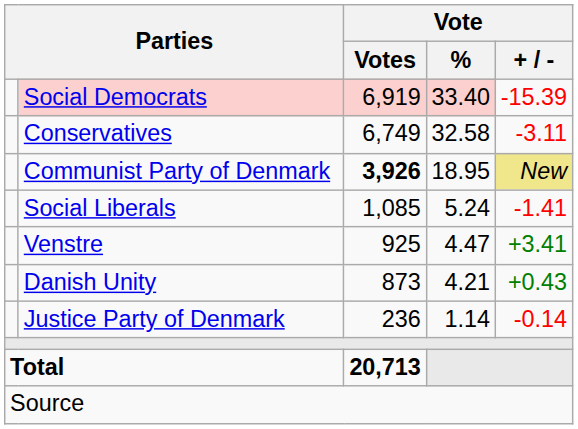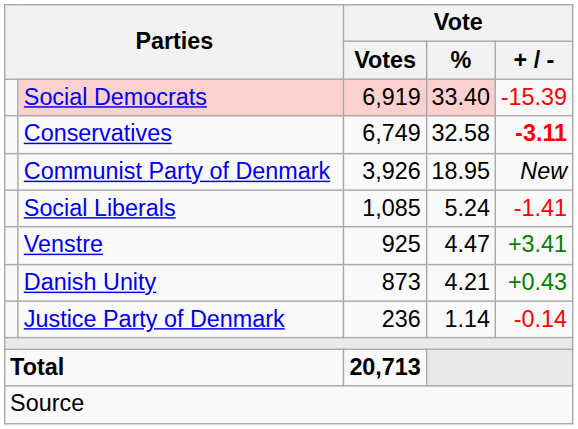Conservatives | Vote / + / -: normal -> bold
Communist Party of Denmark | Vote / Votes: bold -> normal
Communist Party of Denmark | Vote / + / -: khaki background -> no background
